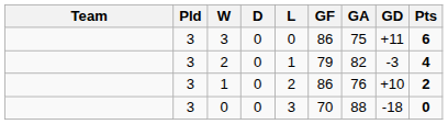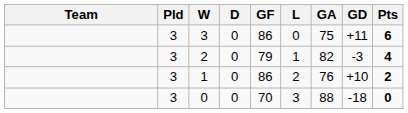columns swapped: L <-> GF
